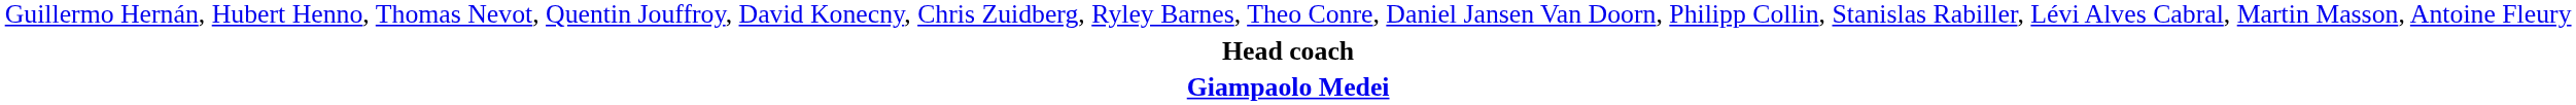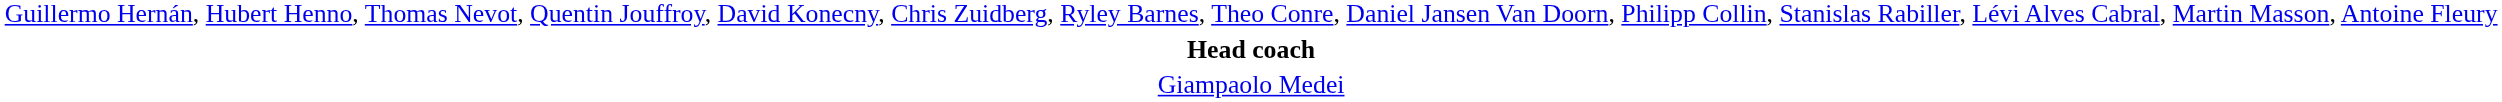row 3 | column 1: bold -> normal
